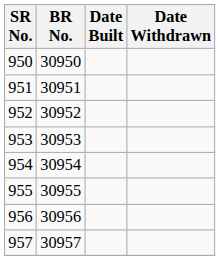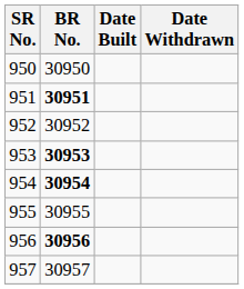951 | BR No.: normal -> bold
953 | BR No.: normal -> bold
954 | BR No.: normal -> bold
956 | BR No.: normal -> bold
